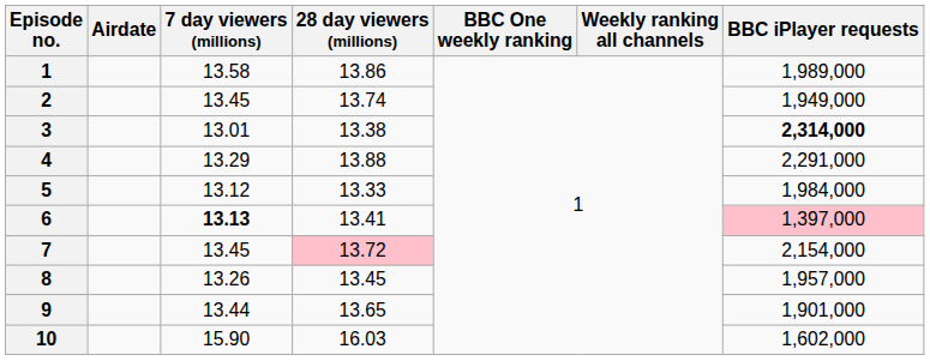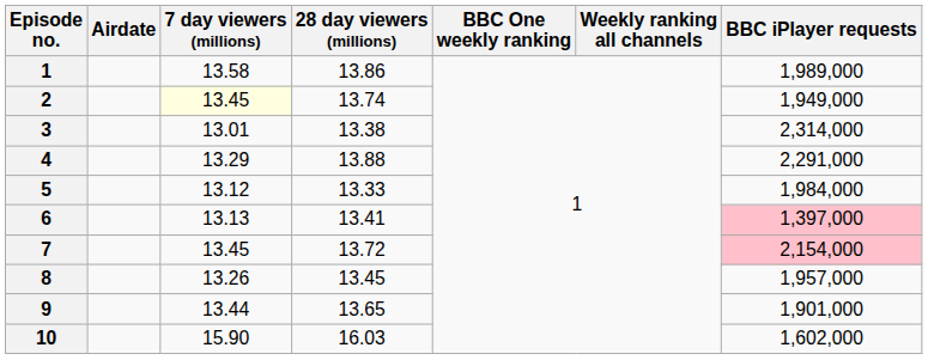2 | 7 day viewers (millions): no background -> lightyellow background
3 | BBC iPlayer requests: bold -> normal
6 | 7 day viewers (millions): bold -> normal
7 | 28 day viewers (millions): pink background -> no background
7 | BBC iPlayer requests: no background -> pink background
